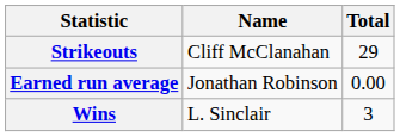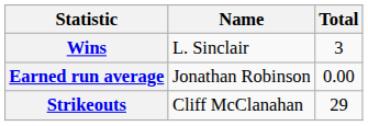rows swapped: Wins <-> Strikeouts
